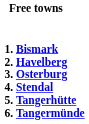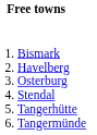row 2 | column 1: bold -> normal
